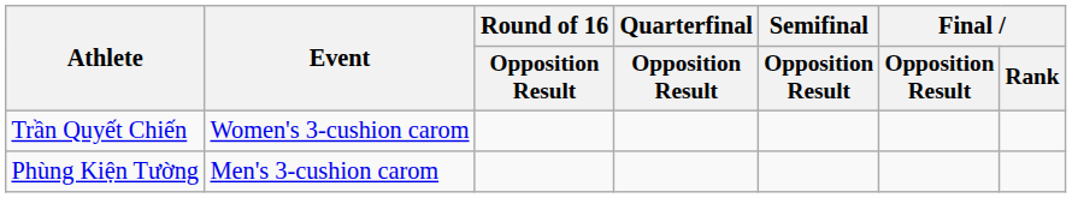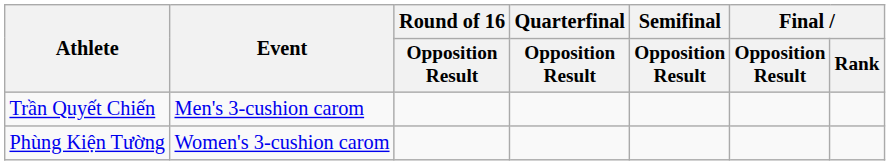Trần Quyết Chiến | Event: Women's 3-cushion carom -> Men's 3-cushion carom
Phùng Kiện Tường | Event: Men's 3-cushion carom -> Women's 3-cushion carom
